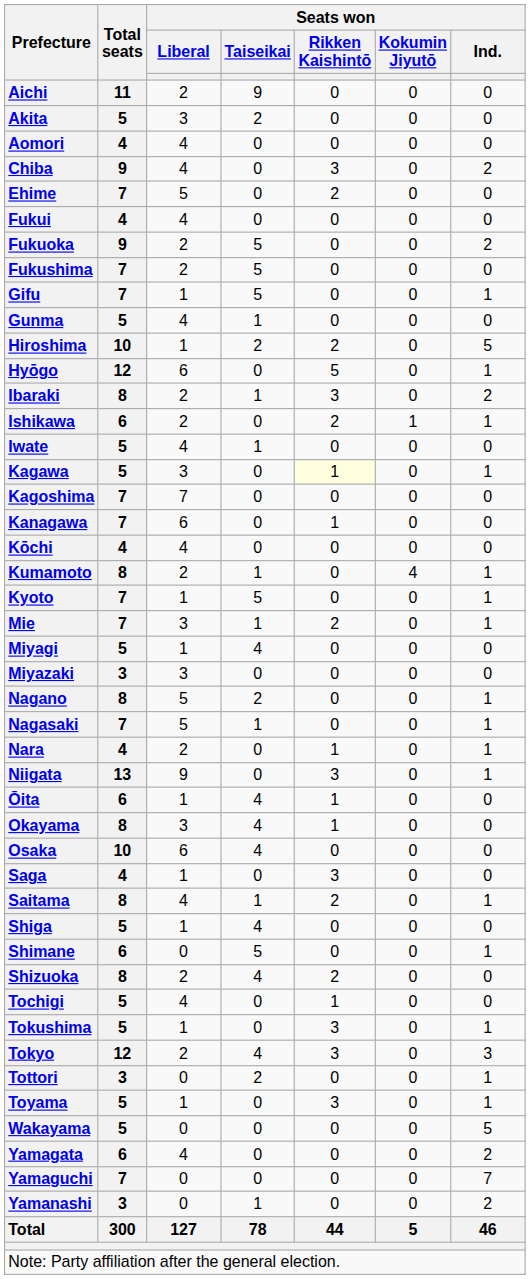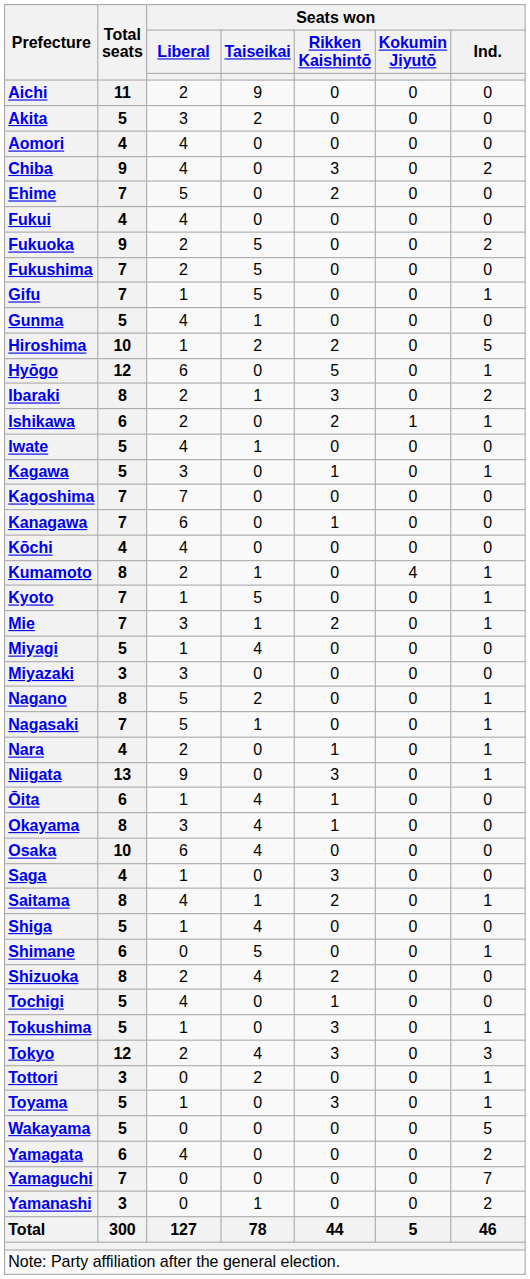Kagawa | Seats won / Rikken Kaishintō: lightyellow background -> no background
